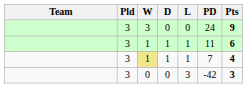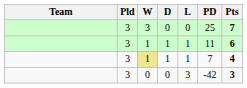row 2 | PD: 24 -> 25
row 2 | Pts: 9 -> 7
